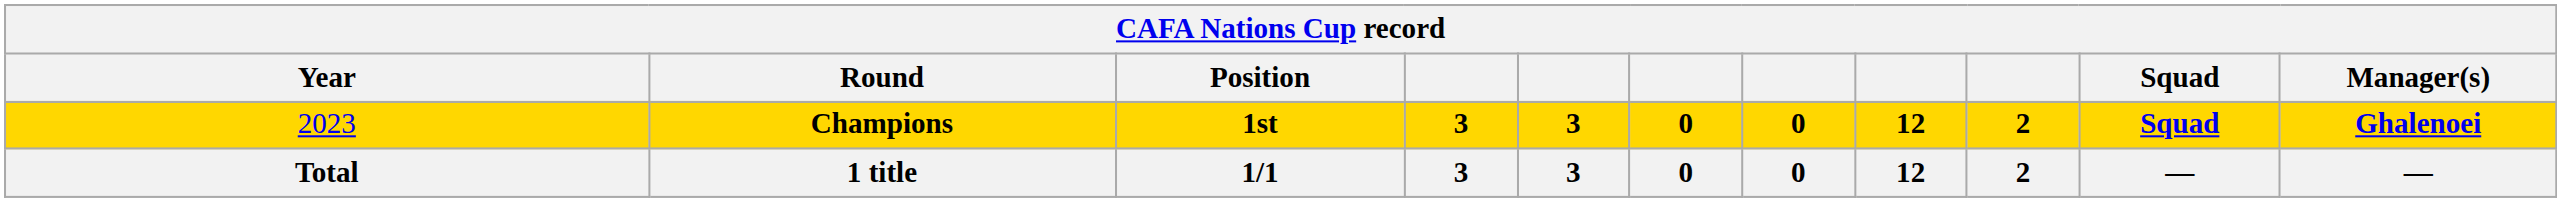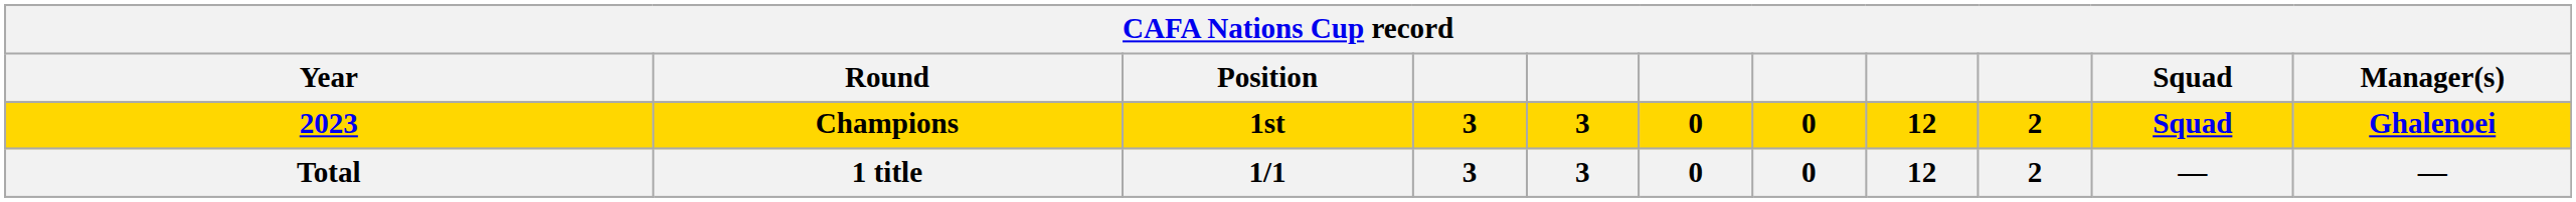Champions | Year: normal -> bold
